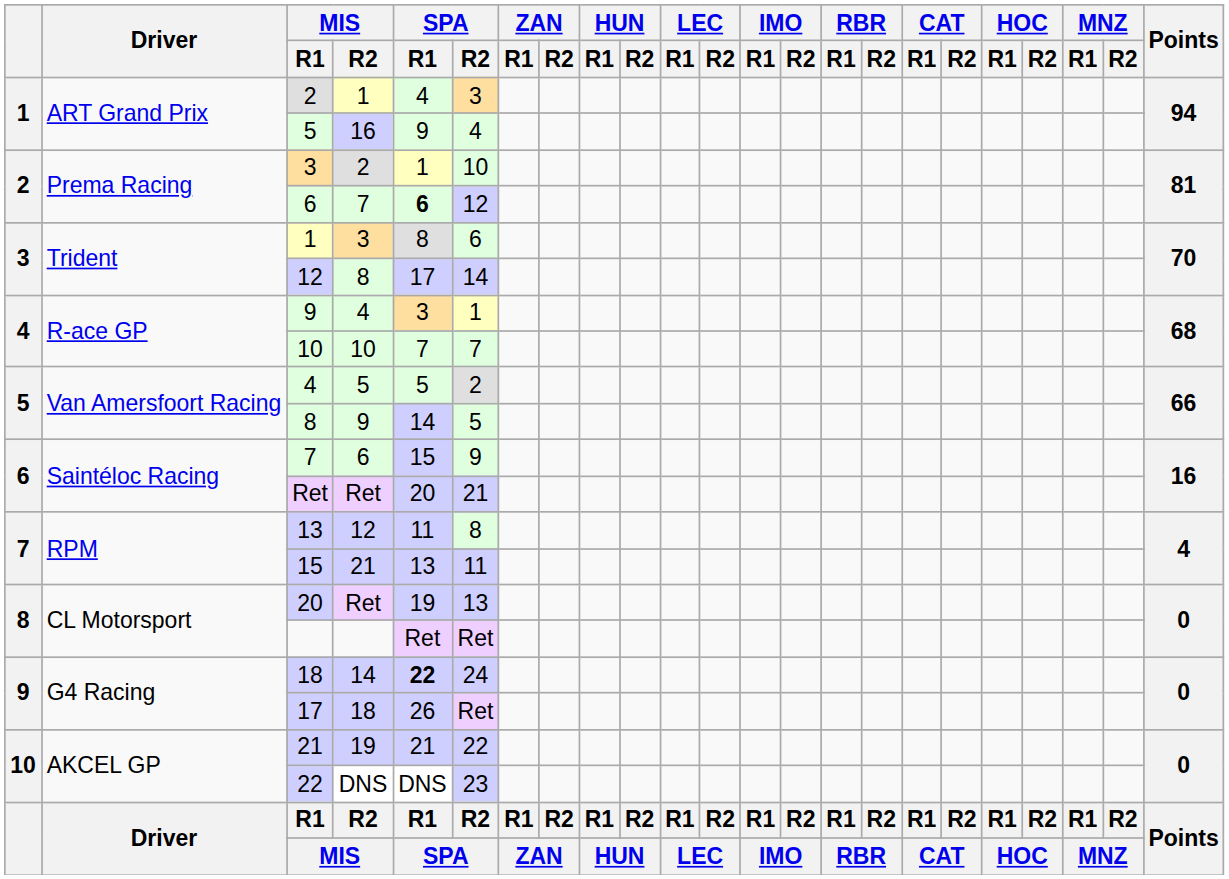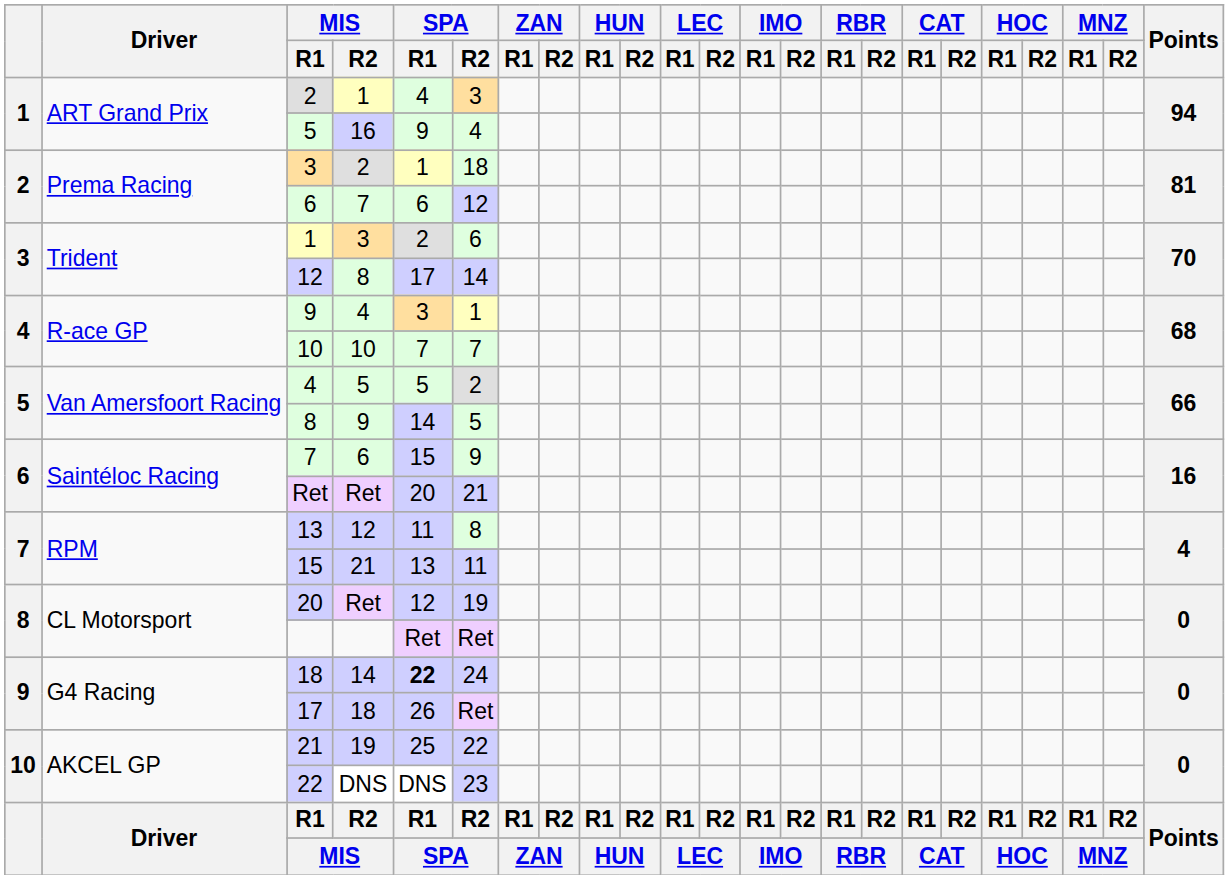row 5 | SPA / R2: 10 -> 18
row 6 | SPA / R1: bold -> normal
row 7 | SPA / R1: 8 -> 2
row 17 | SPA / R1: 19 -> 12
row 17 | SPA / R2: 13 -> 19
row 21 | SPA / R1: 21 -> 25
